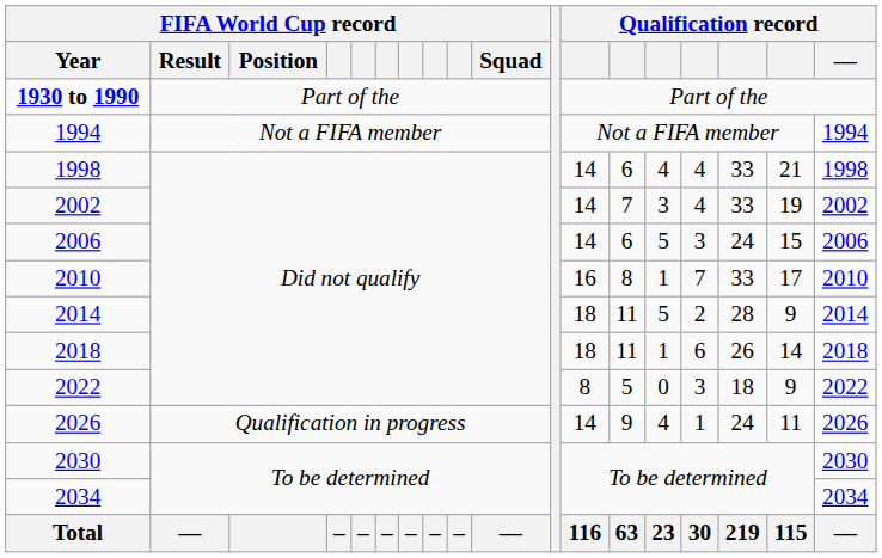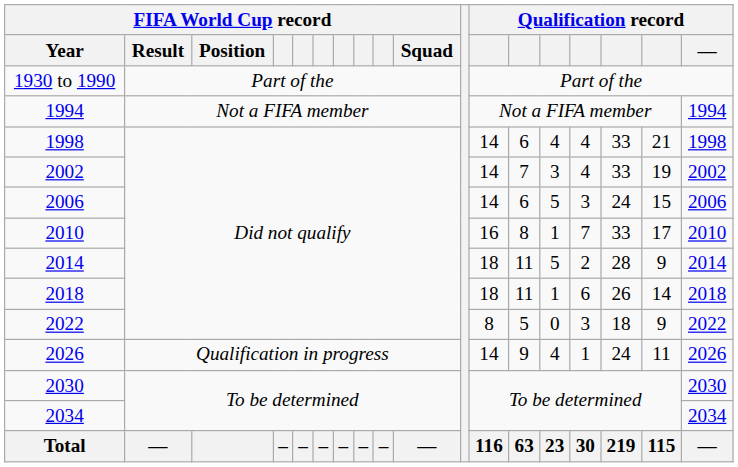1930 to 1990 | FIFA World Cup record / Year: bold -> normal
